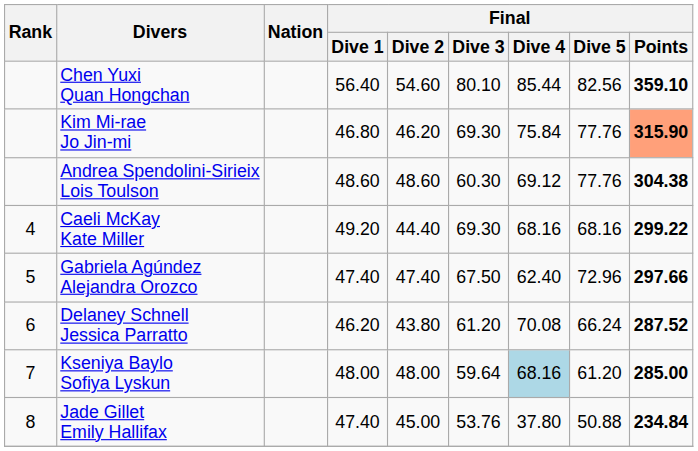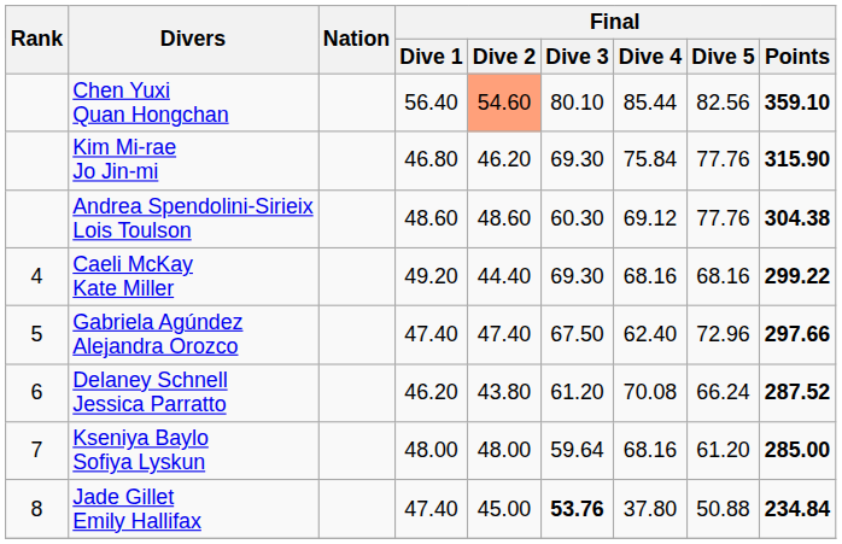Chen Yuxi Quan Hongchan | Final / Dive 2: no background -> lightsalmon background
Kim Mi-rae Jo Jin-mi | Final / Points: lightsalmon background -> no background
Kseniya Baylo Sofiya Lyskun | Final / Dive 4: lightblue background -> no background
Jade Gillet Emily Hallifax | Final / Dive 3: normal -> bold
